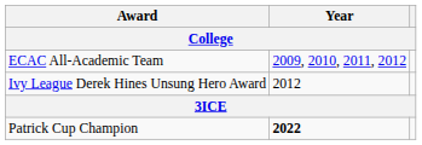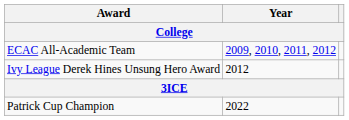Patrick Cup Champion | Year: bold -> normal
